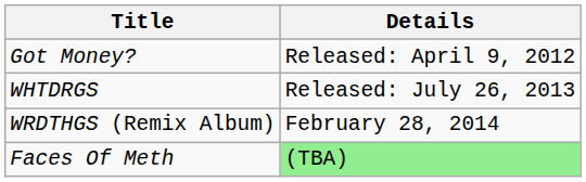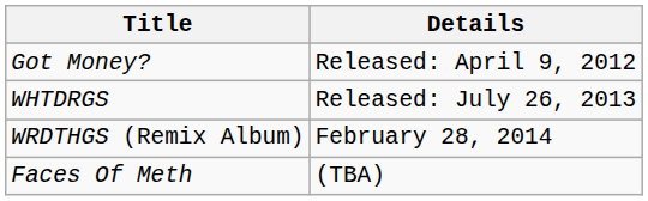Faces Of Meth | Details: lightgreen background -> no background
